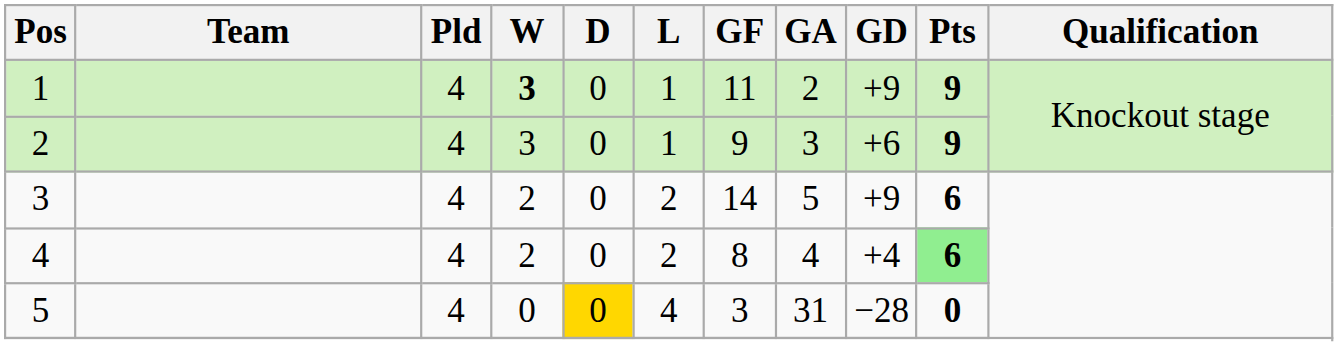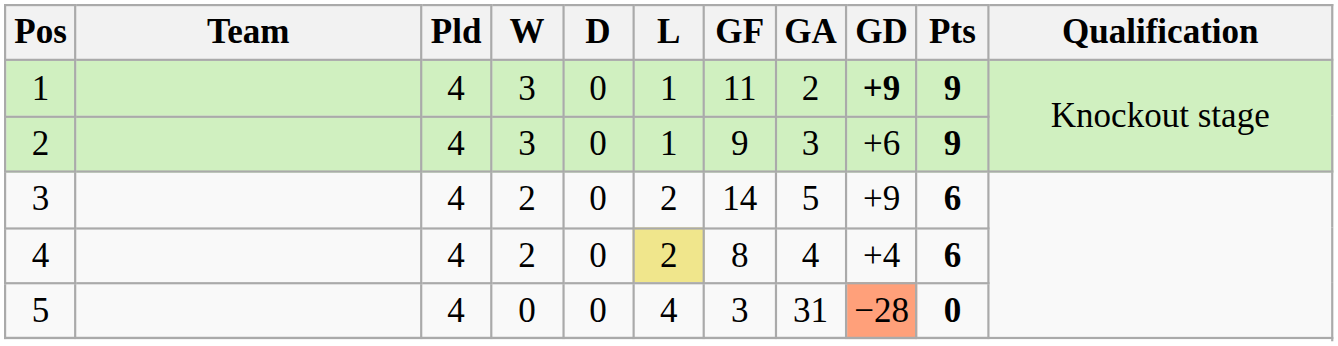row 2 | W: bold -> normal
row 2 | GD: normal -> bold
row 5 | L: no background -> khaki background
row 5 | Pts: lightgreen background -> no background
row 6 | D: gold background -> no background
row 6 | GD: no background -> lightsalmon background
